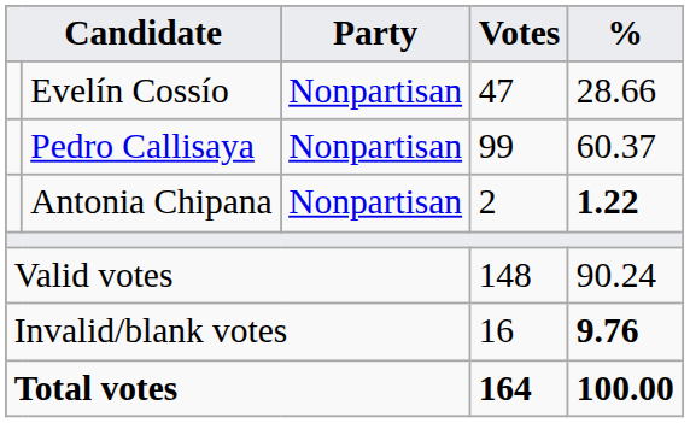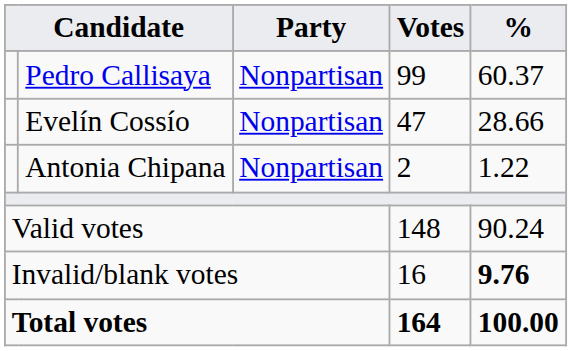rows swapped: Pedro Callisaya <-> Evelín Cossío
Antonia Chipana | %: bold -> normal
